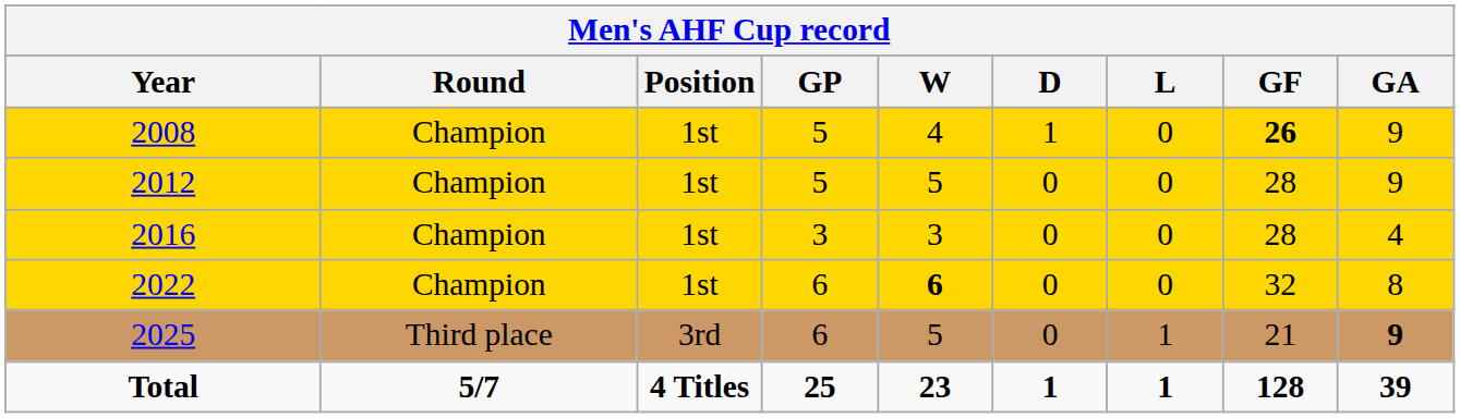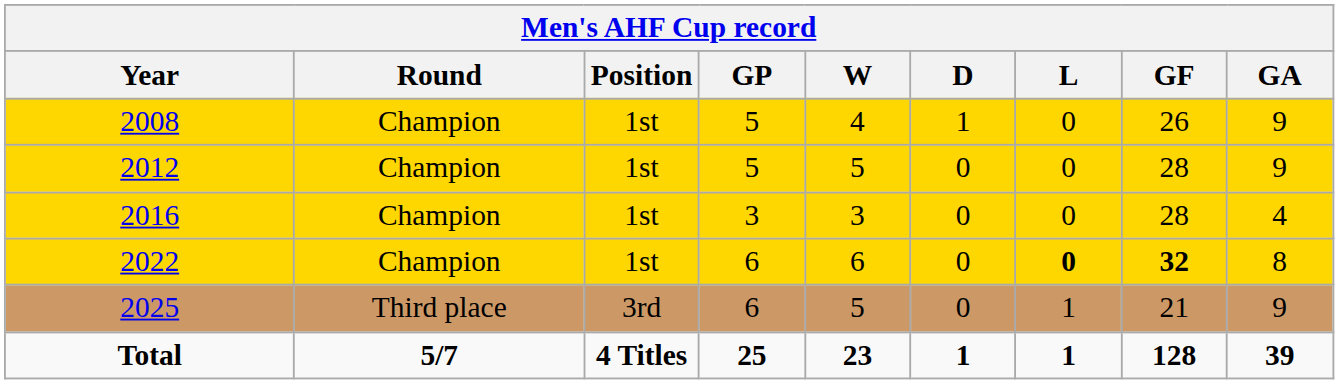2008 | GF: bold -> normal
2022 | W: bold -> normal
2022 | L: normal -> bold
2022 | GF: normal -> bold
2025 | GA: bold -> normal
